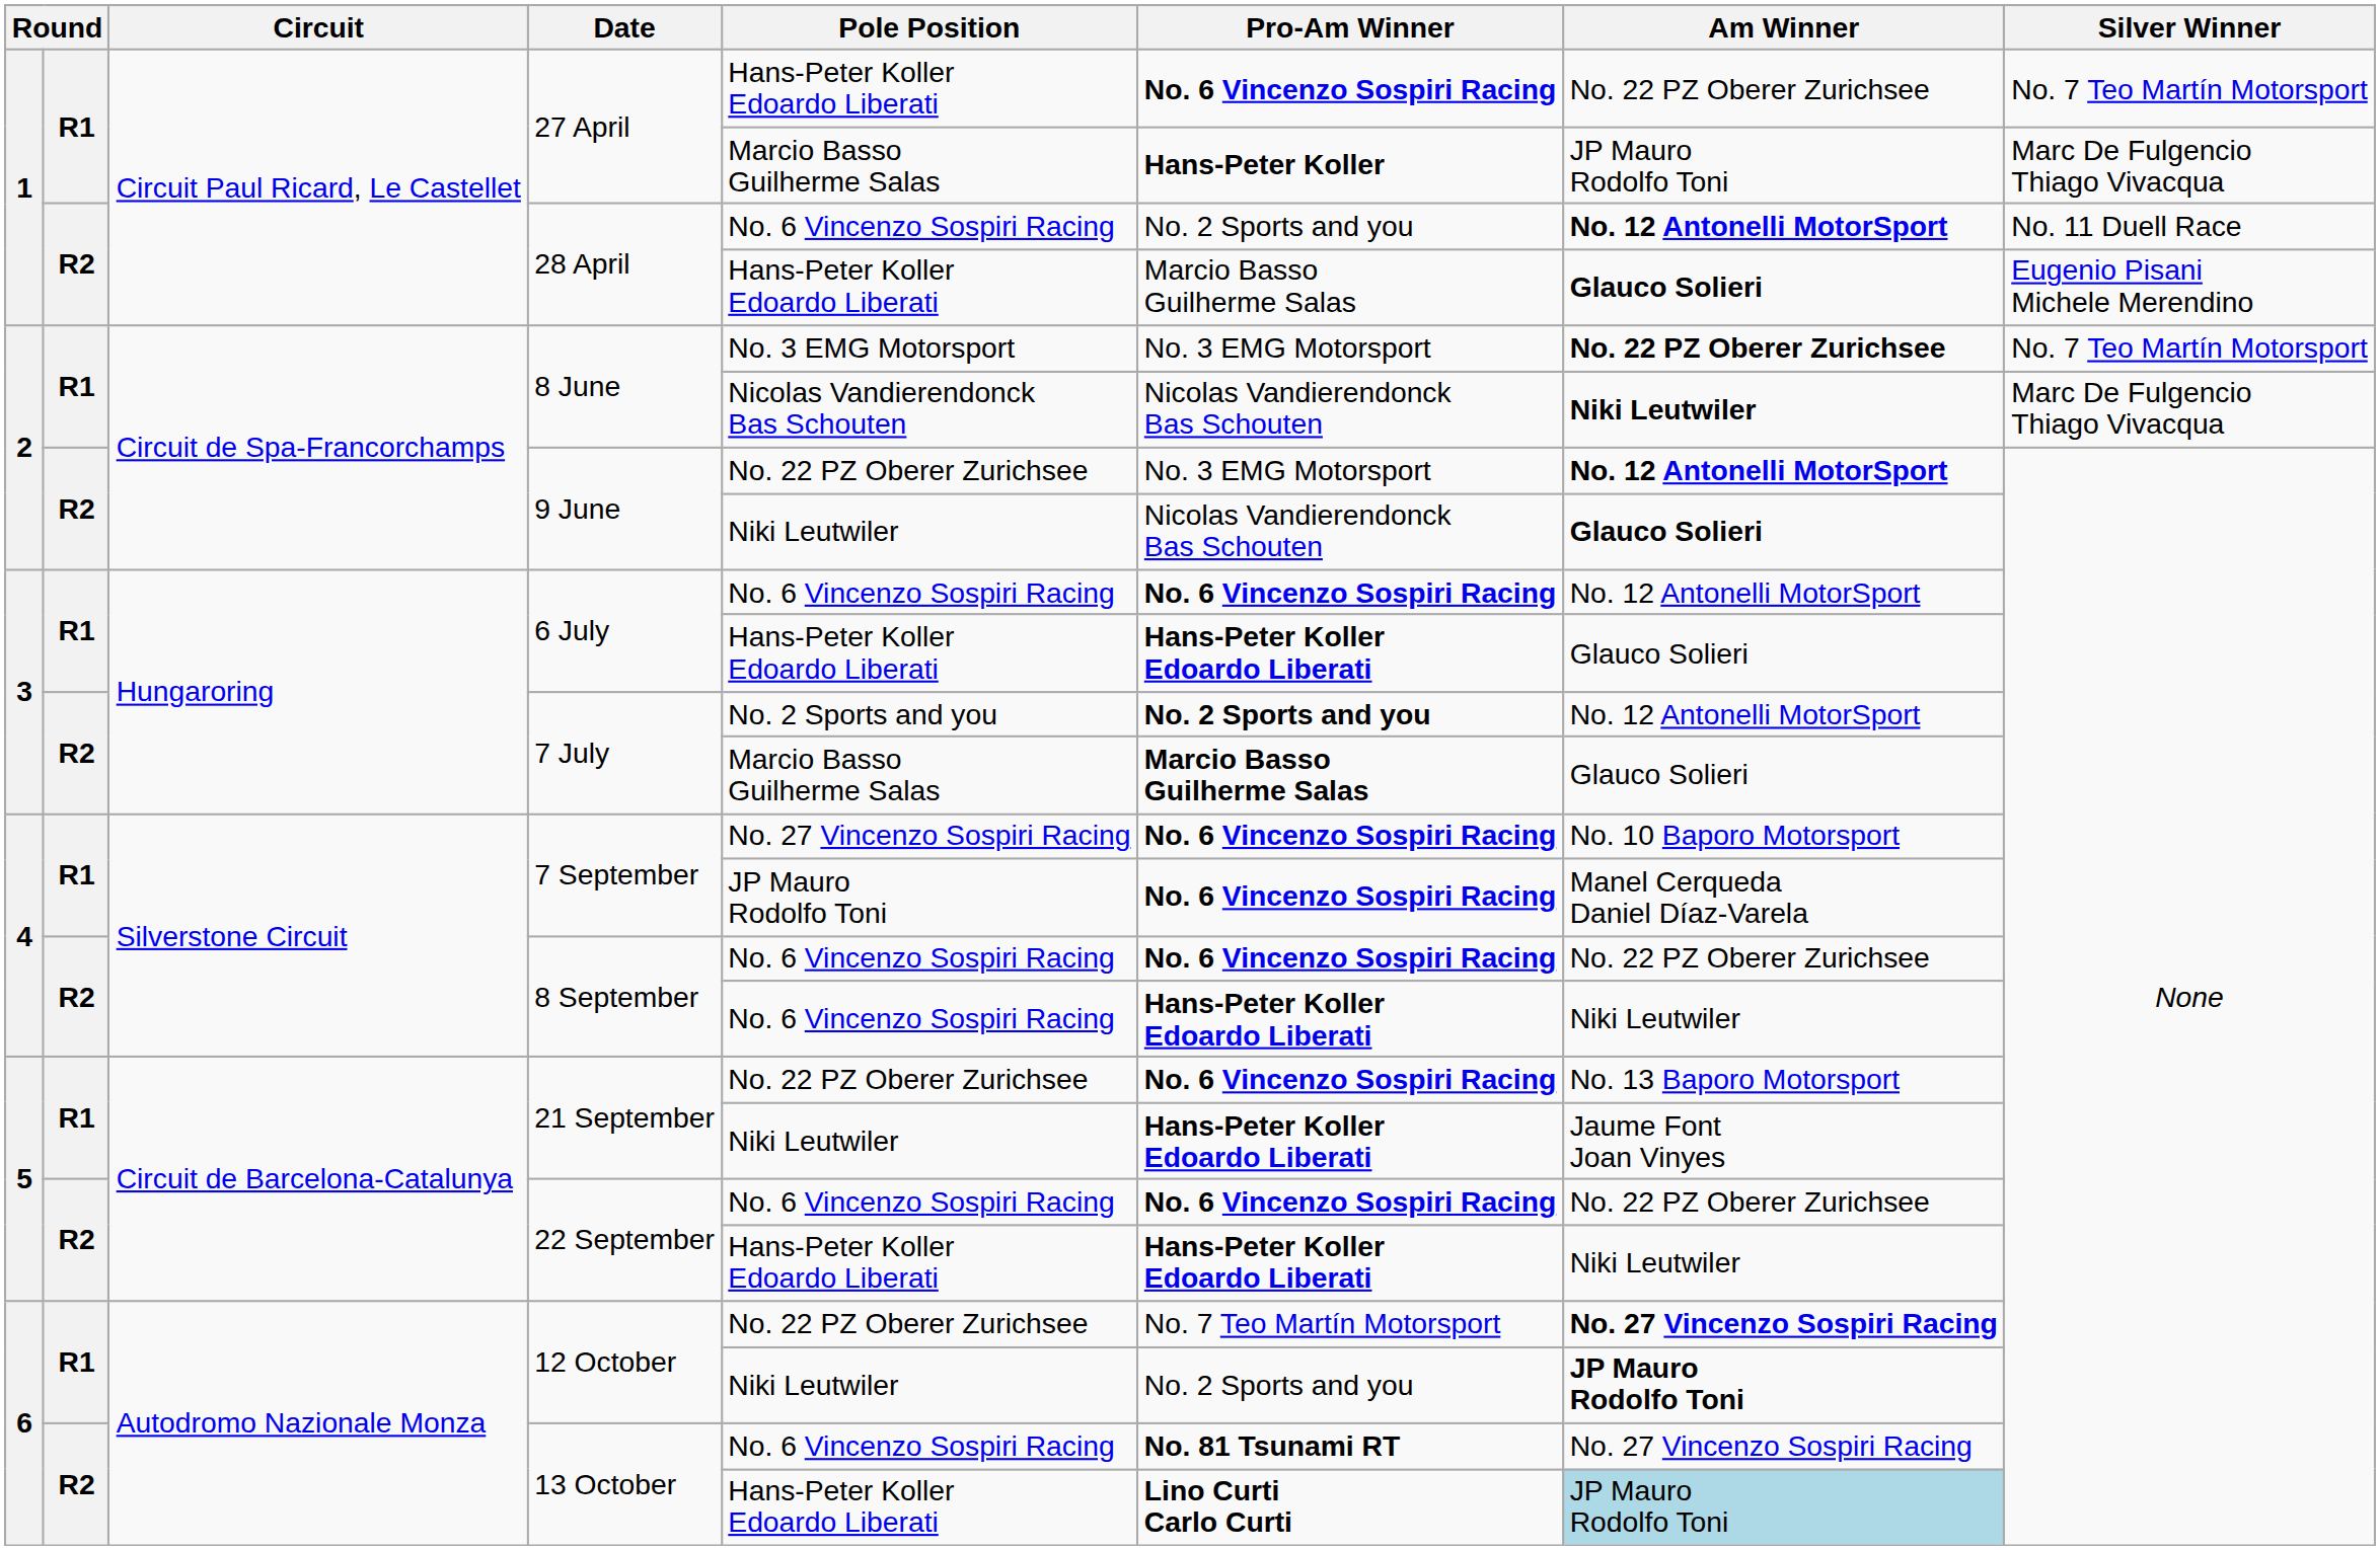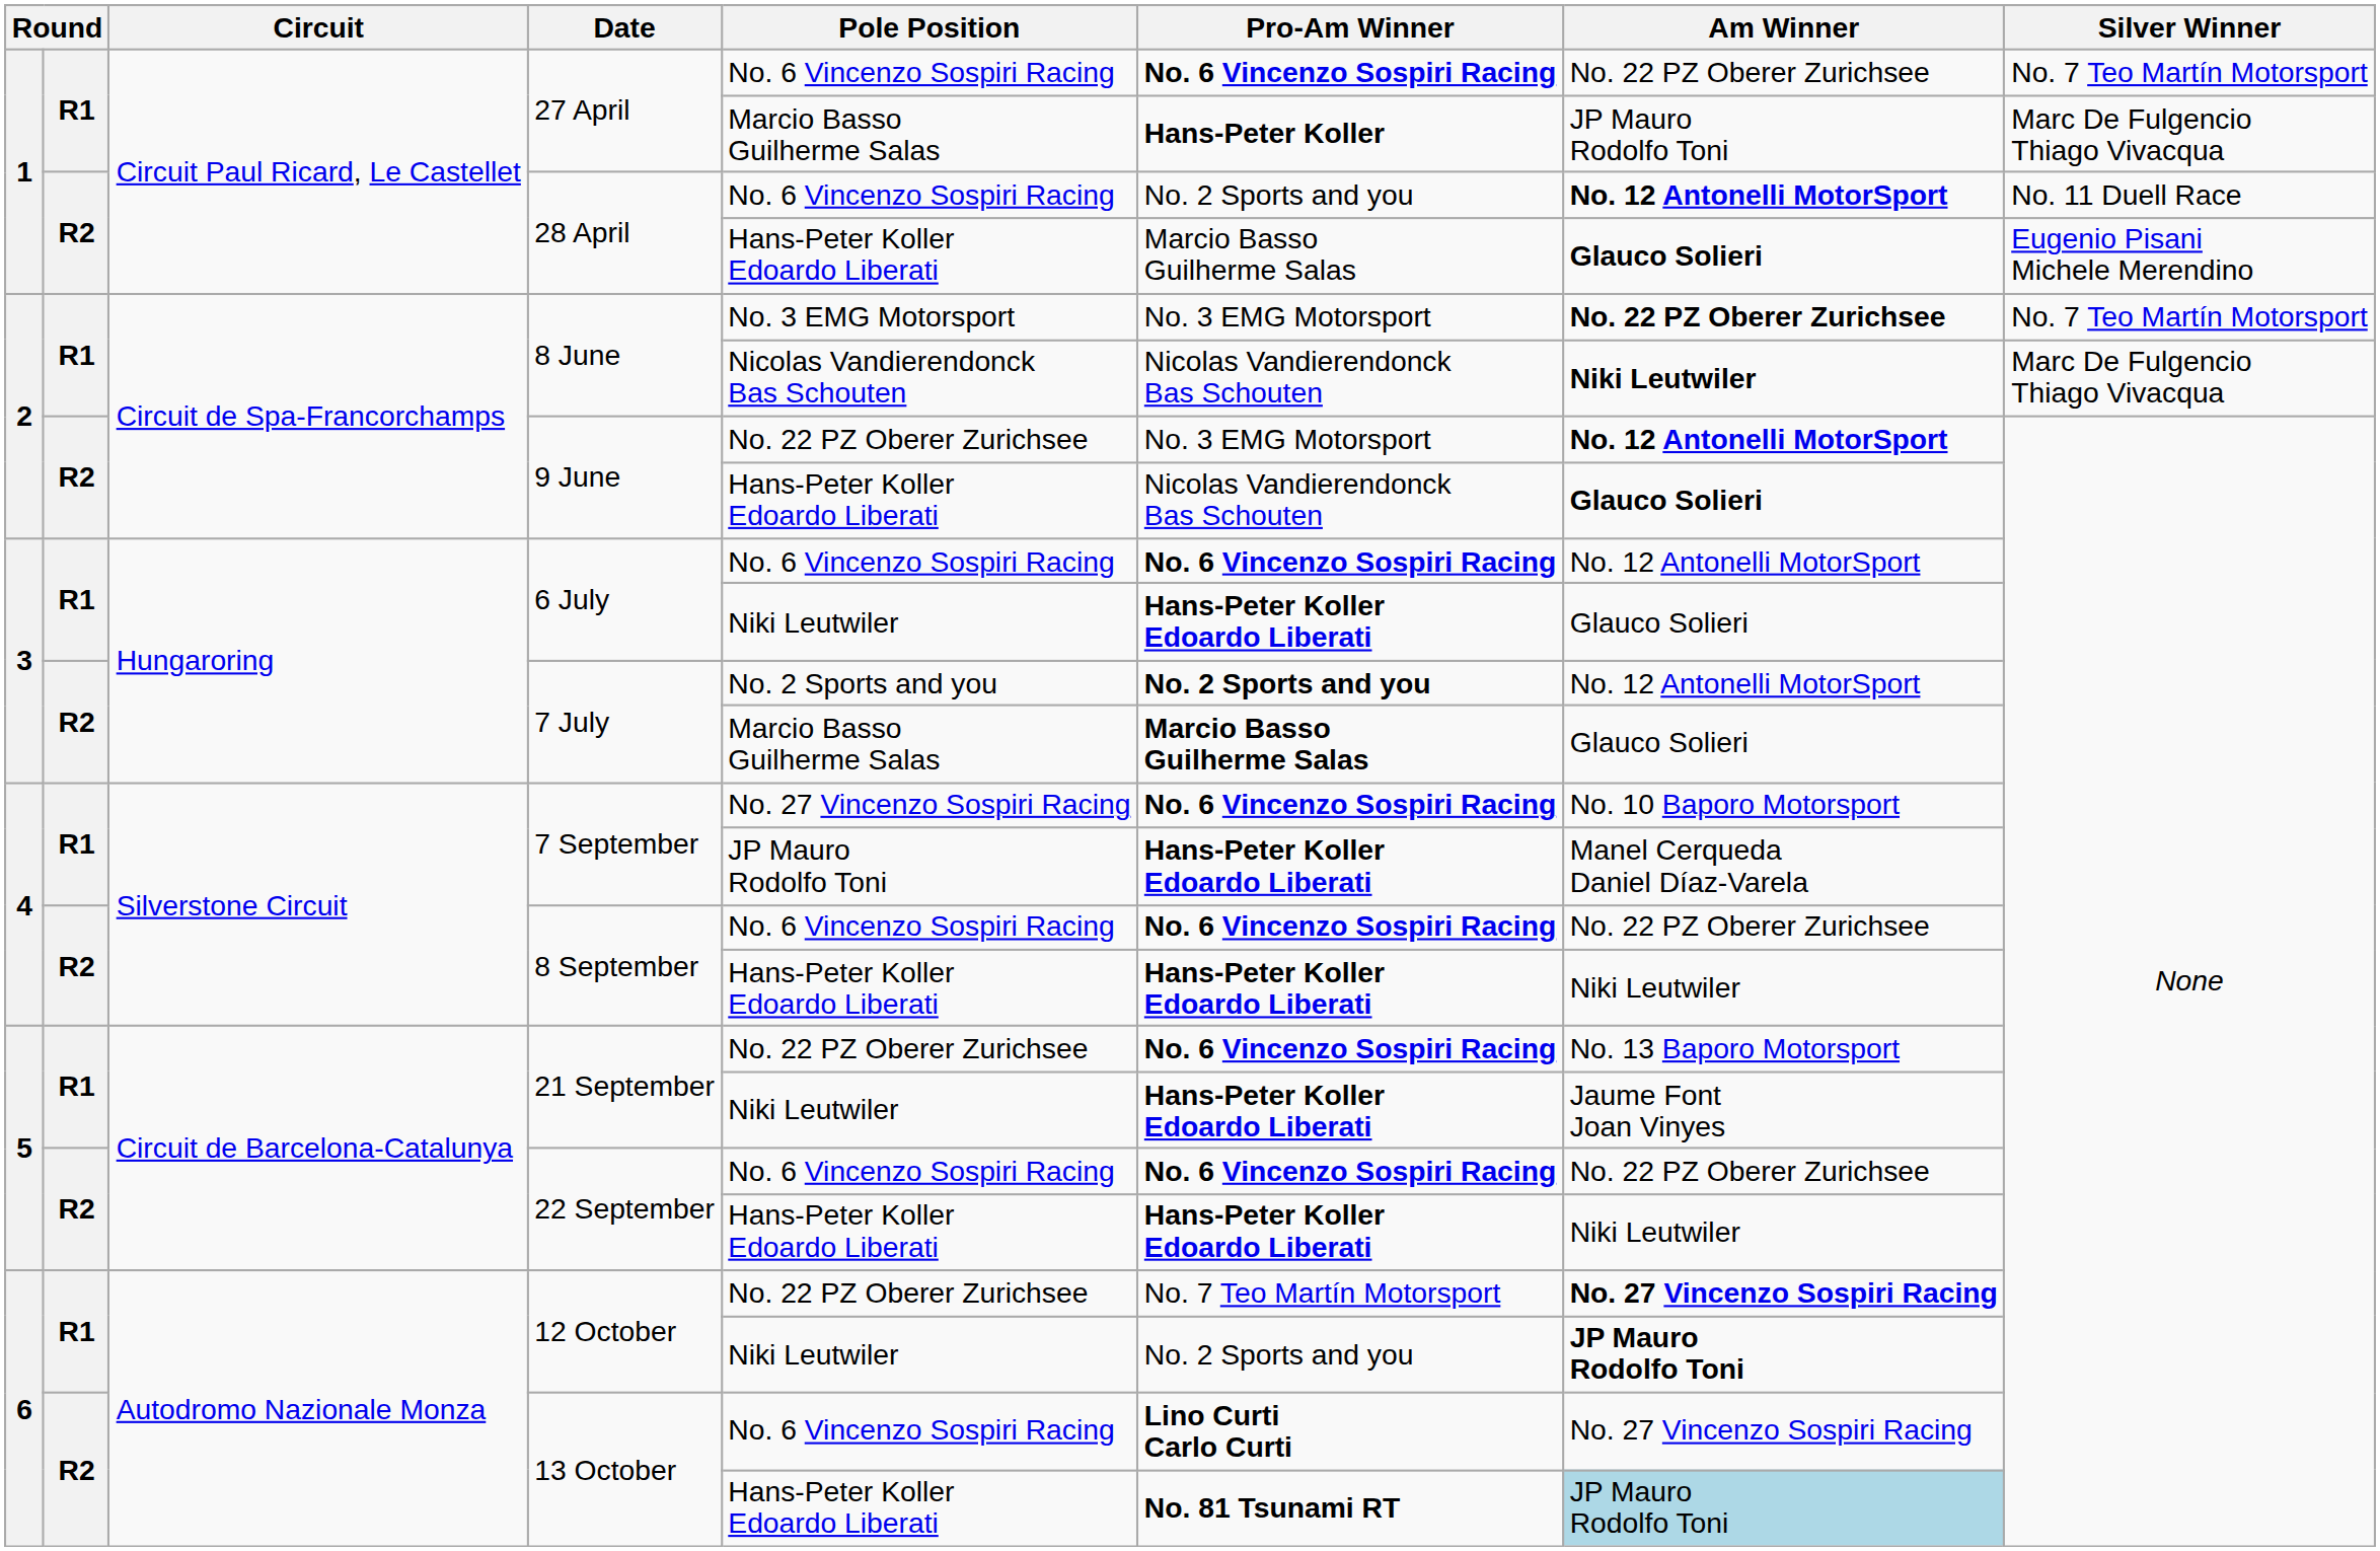row 2 | Pole Position: Hans-Peter Koller Edoardo Liberati -> No. 6 Vincenzo Sospiri Racing
row 9 | Pole Position: Niki Leutwiler -> Hans-Peter Koller Edoardo Liberati
row 11 | Pole Position: Hans-Peter Koller Edoardo Liberati -> Niki Leutwiler
row 15 | Pro-Am Winner: No. 6 Vincenzo Sospiri Racing -> Hans-Peter Koller Edoardo Liberati
row 17 | Pole Position: No. 6 Vincenzo Sospiri Racing -> Hans-Peter Koller Edoardo Liberati
row 24 | Pro-Am Winner: No. 81 Tsunami RT -> Lino Curti Carlo Curti
row 25 | Pro-Am Winner: Lino Curti Carlo Curti -> No. 81 Tsunami RT
